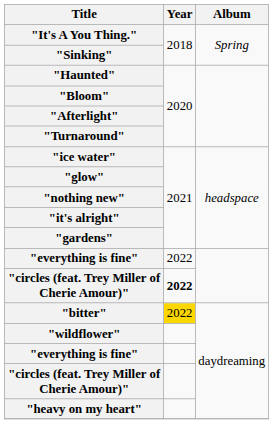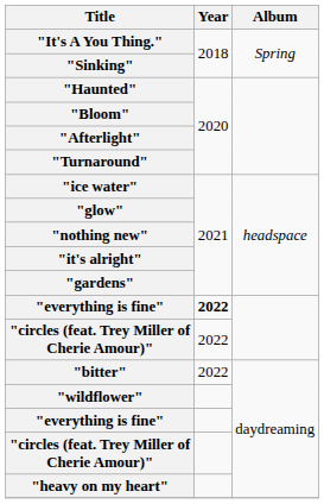"everything is fine" / 2022 | Year: normal -> bold
"circles (feat. Trey Miller of Cherie Amour)" / 2022 | Year: bold -> normal
"bitter" | Year: gold background -> no background
